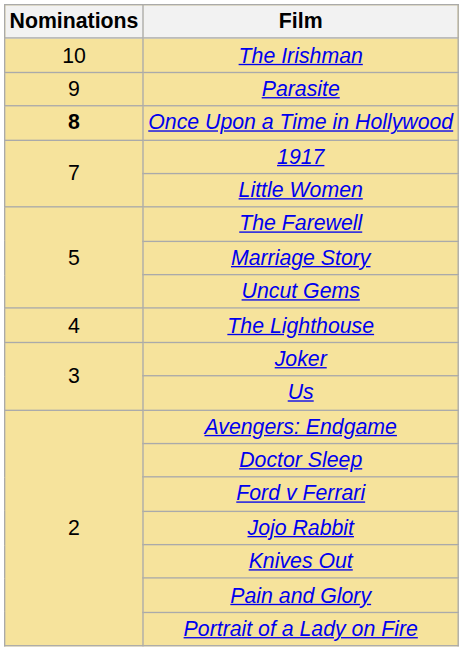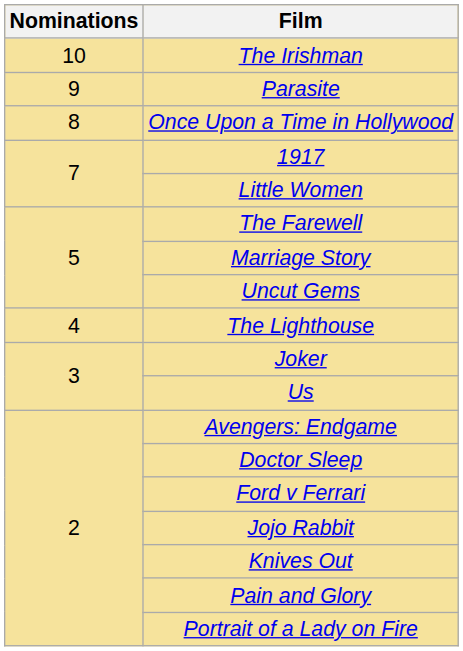Once Upon a Time in Hollywood | Nominations: bold -> normal
